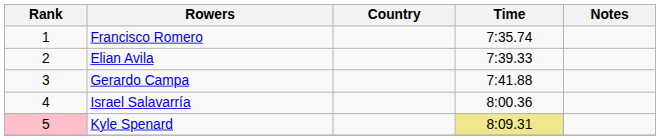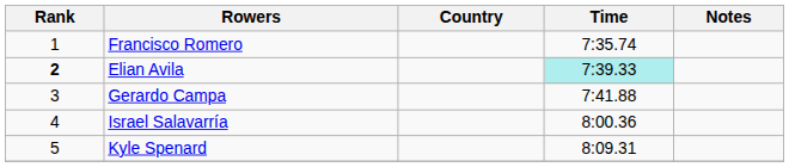Elian Avila | Rank: normal -> bold
Elian Avila | Time: no background -> paleturquoise background
Kyle Spenard | Rank: pink background -> no background
Kyle Spenard | Time: khaki background -> no background
